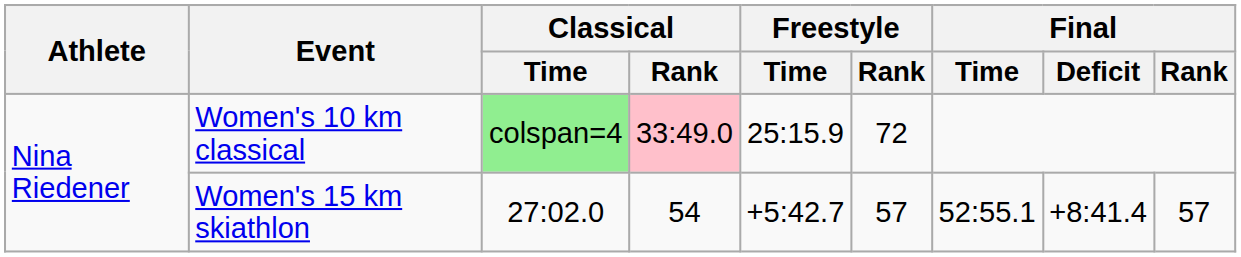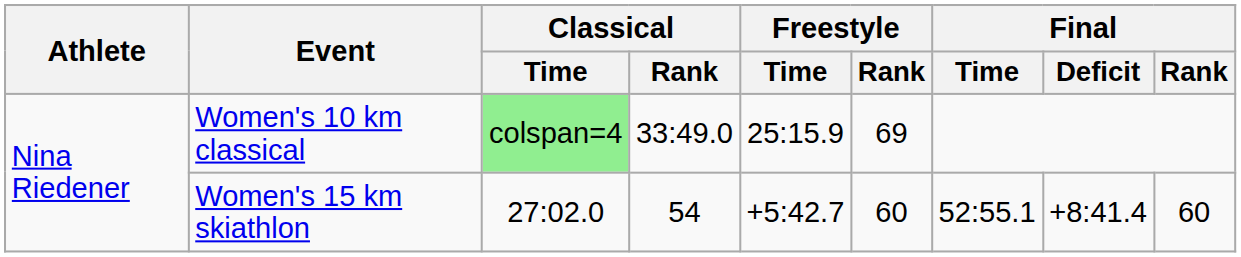Women's 10 km classical | Classical / Rank: pink background -> no background
Women's 10 km classical | Freestyle / Rank: 72 -> 69
Women's 15 km skiathlon | Freestyle / Rank: 57 -> 60
Women's 15 km skiathlon | Final / Rank: 57 -> 60
